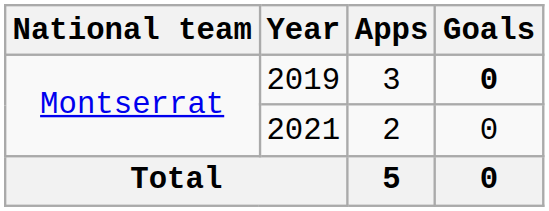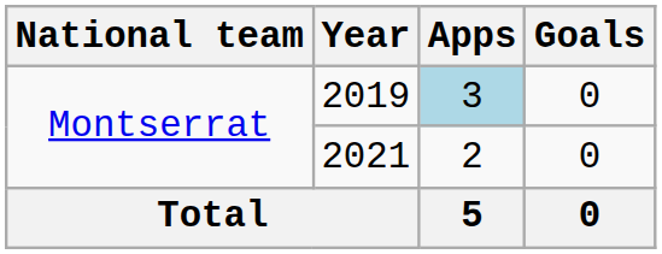2019 | Apps: no background -> lightblue background
2019 | Goals: bold -> normal
